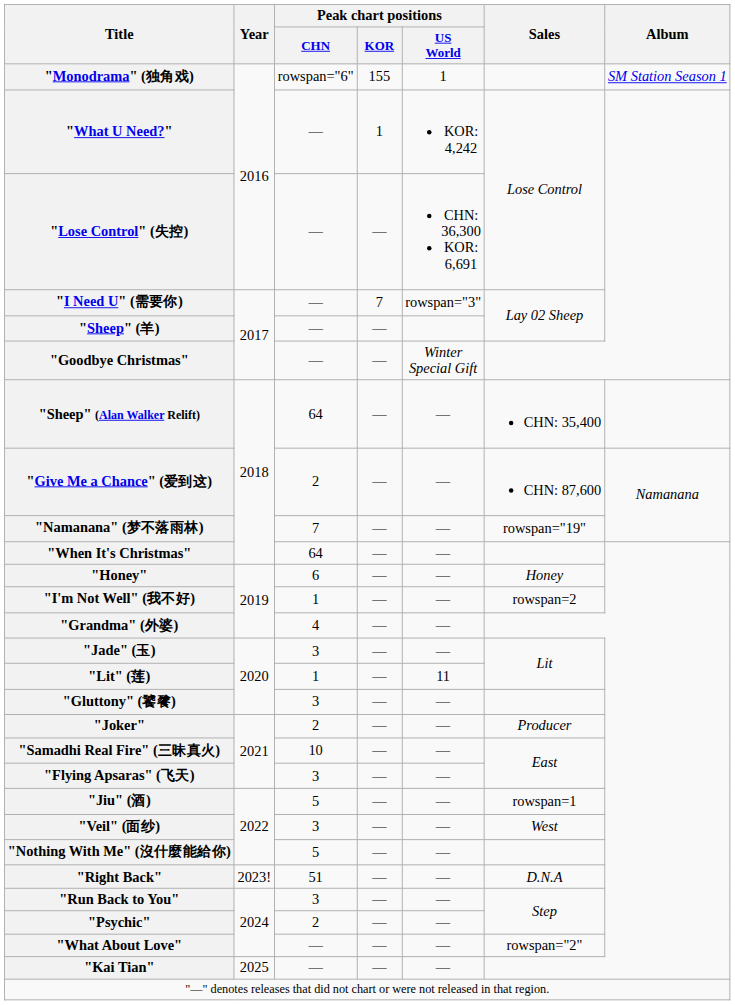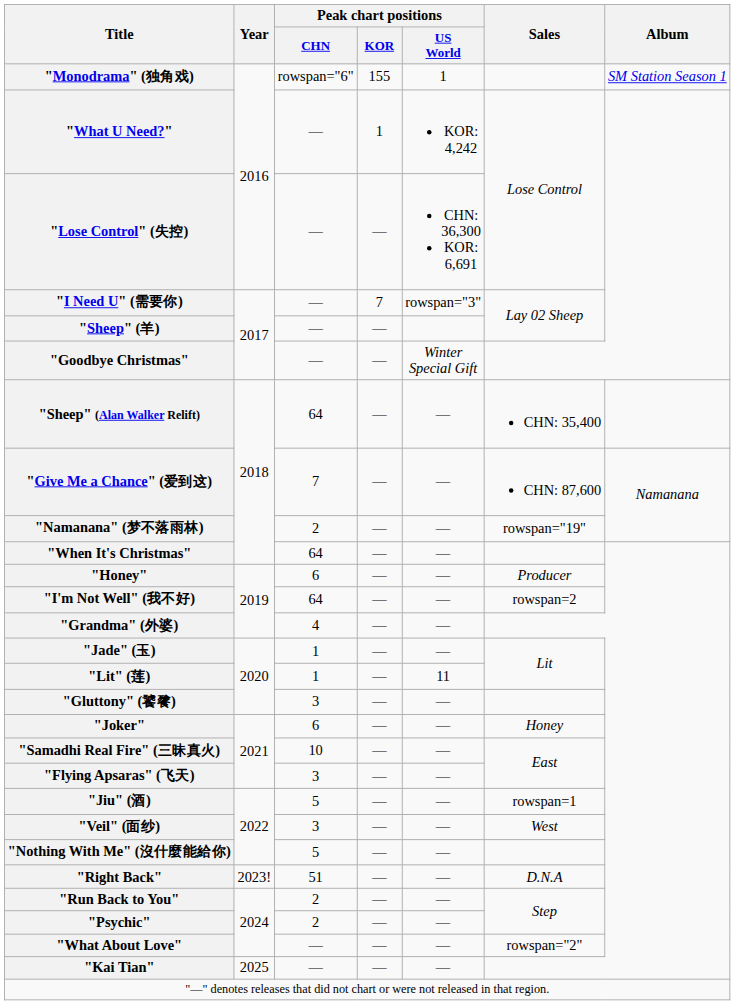"Give Me a Chance" (爱到这) | Peak chart positions / CHN: 2 -> 7
"Namanana" (梦不落雨林) | Peak chart positions / CHN: 7 -> 2
"Honey" | Sales: Honey -> Producer
"I'm Not Well" (我不好) | Peak chart positions / CHN: 1 -> 64
"Jade" (玉) | Peak chart positions / CHN: 3 -> 1
"Joker" | Peak chart positions / CHN: 2 -> 6
"Joker" | Sales: Producer -> Honey
"Run Back to You" | Peak chart positions / CHN: 3 -> 2
